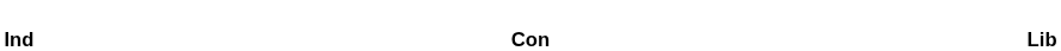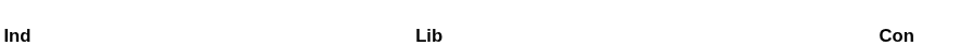columns swapped: 17 <-> 2
